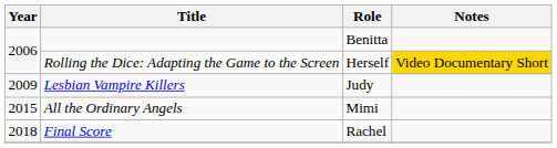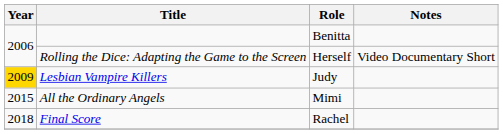Rolling the Dice: Adapting the Game to the Screen | Notes: gold background -> no background
Lesbian Vampire Killers | Year: no background -> gold background
